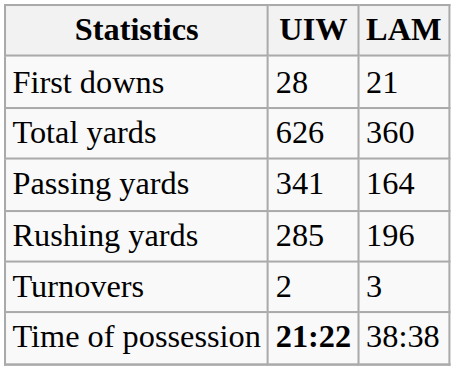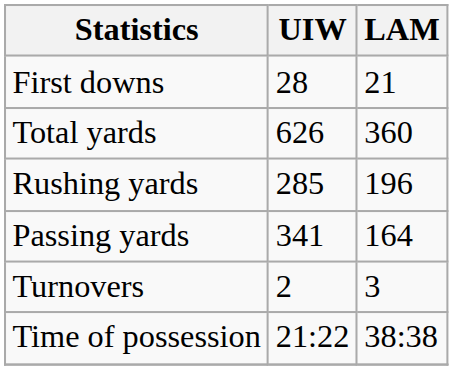rows swapped: Rushing yards <-> Passing yards
Time of possession | UIW: bold -> normal
